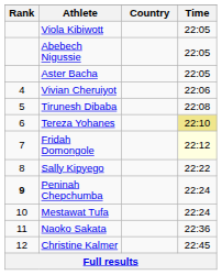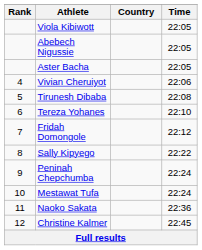Tereza Yohanes | Time: khaki background -> no background
Fridah Domongole | Time: lightyellow background -> no background
Peninah Chepchumba | Rank: bold -> normal
